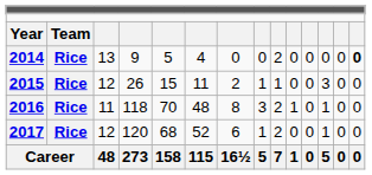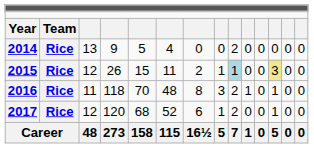2014 | column 14: bold -> normal
2015 | column 9: no background -> lightblue background
2015 | column 12: no background -> khaki background
